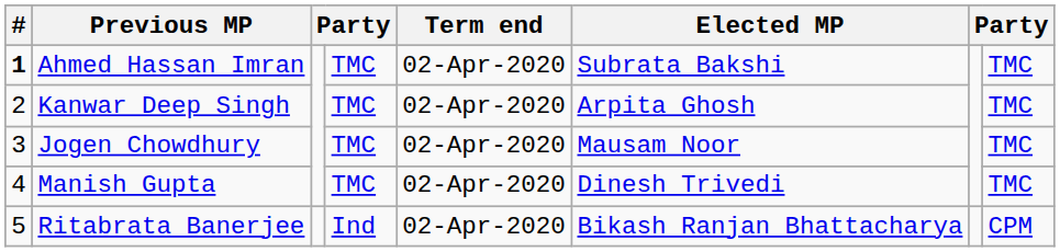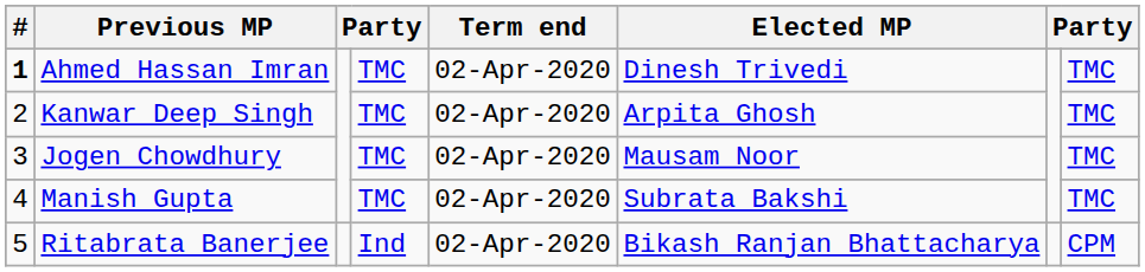Ahmed Hassan Imran | Elected MP: Subrata Bakshi -> Dinesh Trivedi
Manish Gupta | Elected MP: Dinesh Trivedi -> Subrata Bakshi
